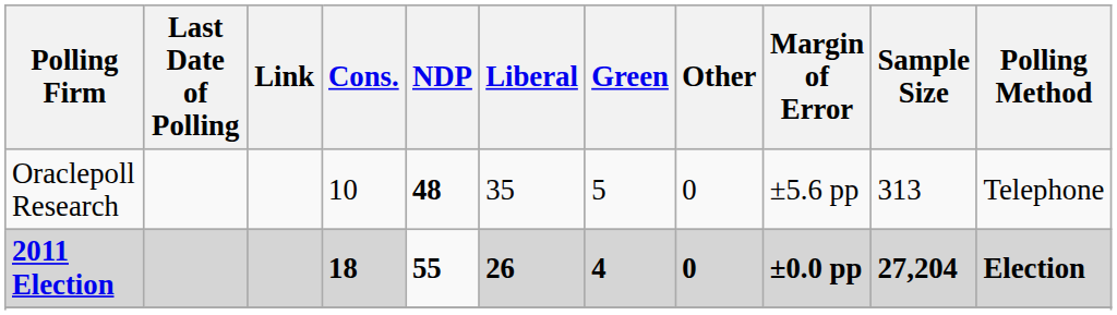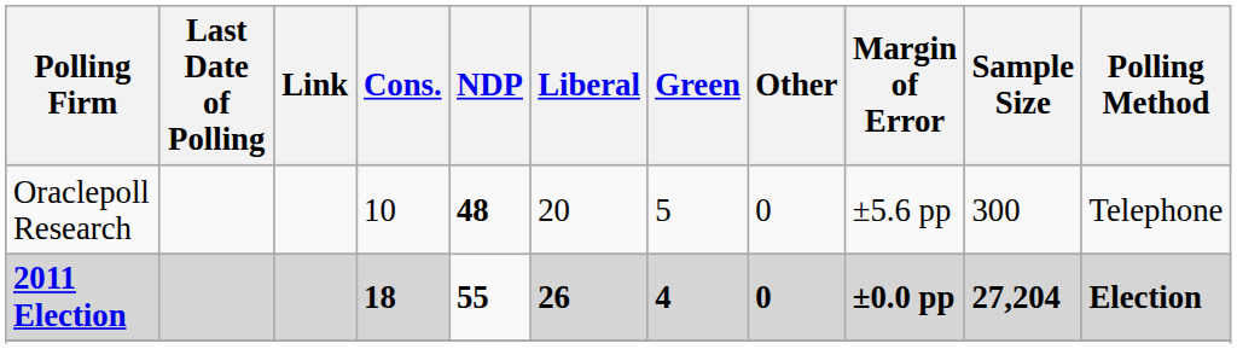Oraclepoll Research | Liberal: 35 -> 20
Oraclepoll Research | Sample Size: 313 -> 300
